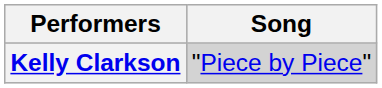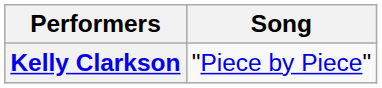Kelly Clarkson | Song: lightgrey background -> no background
